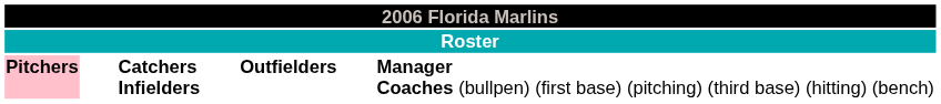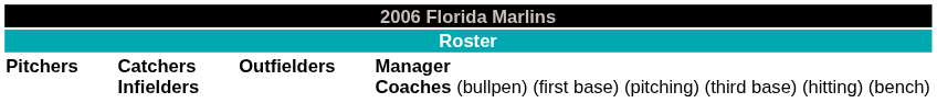Pitchers | column 1: pink background -> no background
